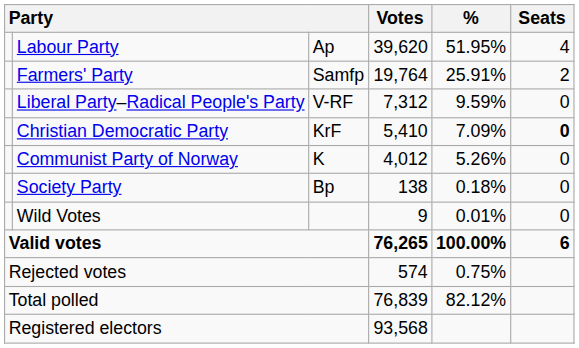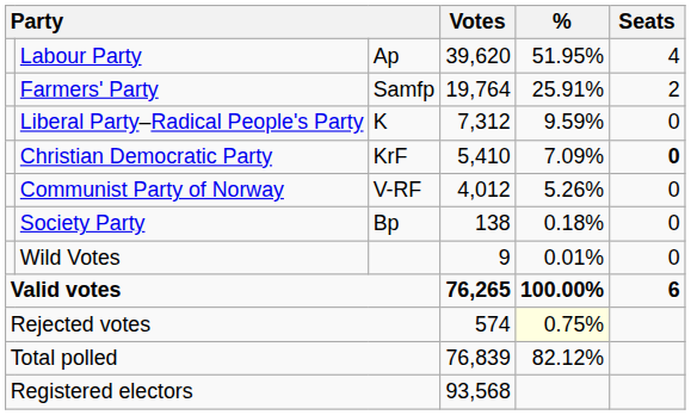Liberal Party–Radical People's Party | column 3: V-RF -> K
Communist Party of Norway | column 3: K -> V-RF
Rejected votes | %: no background -> lightyellow background
